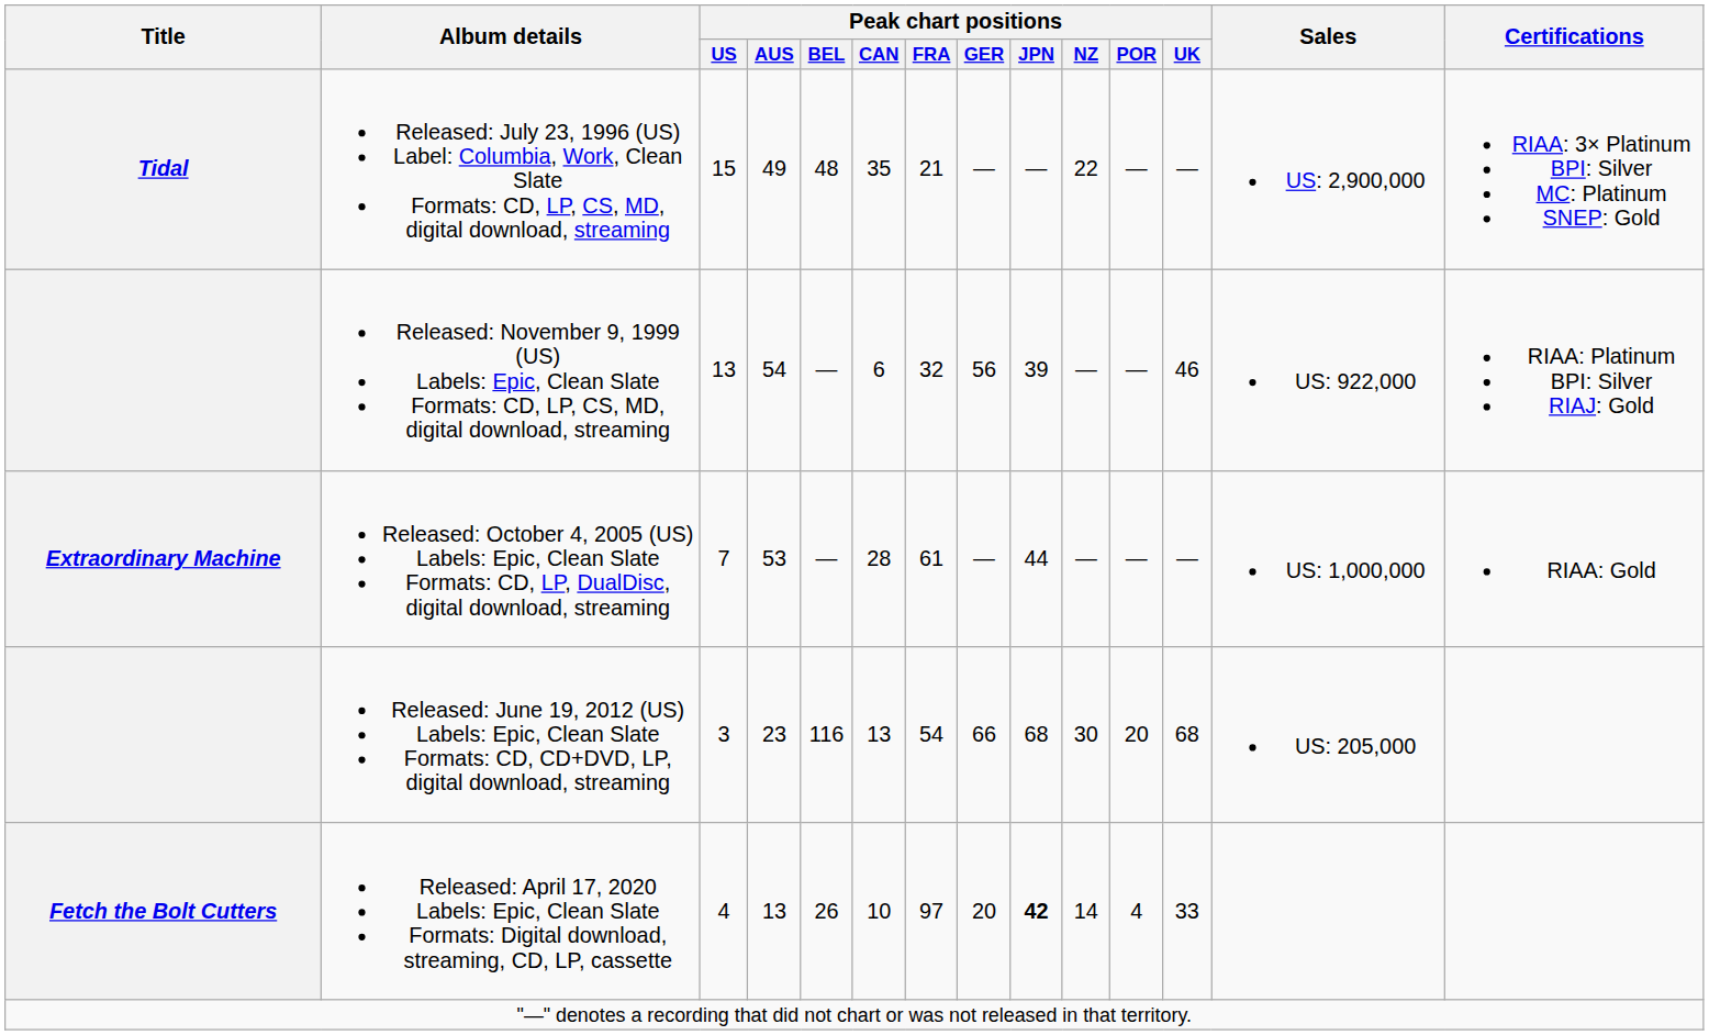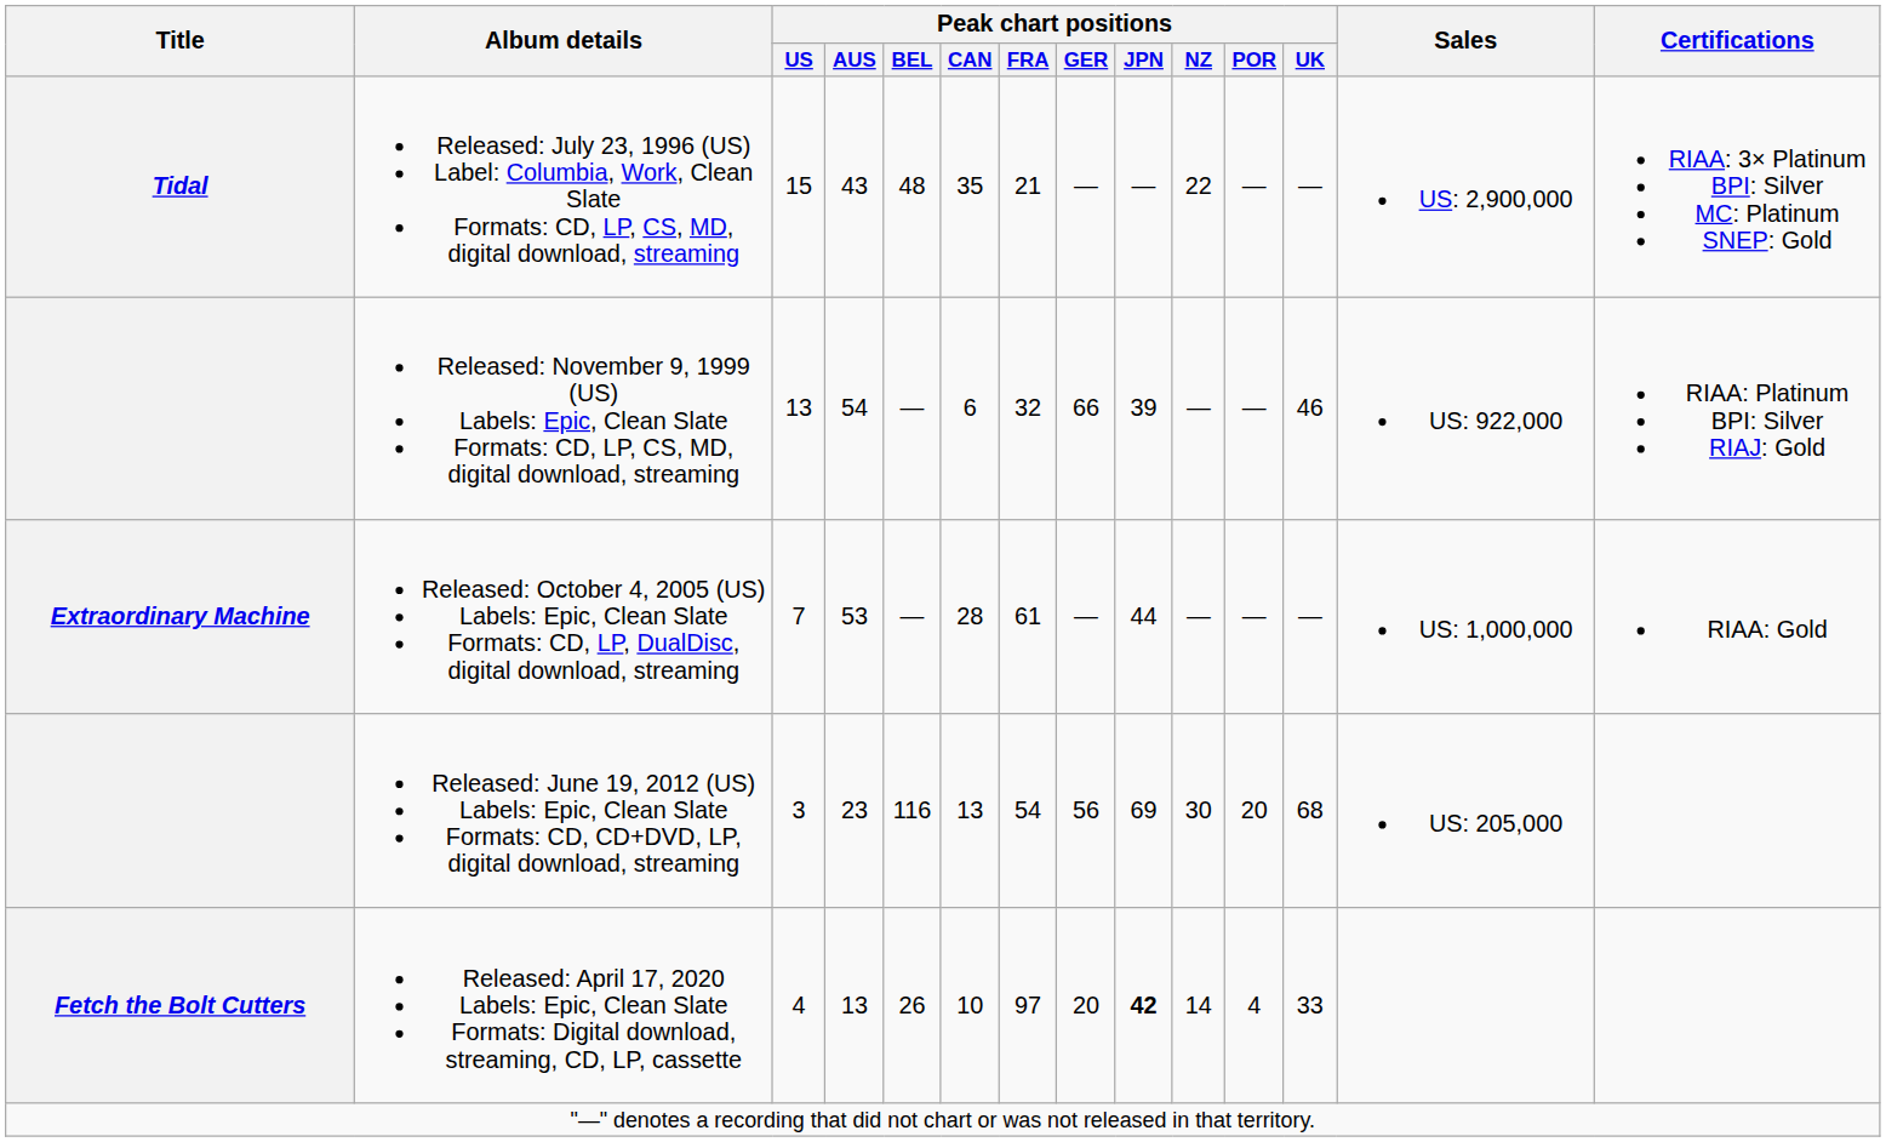row 3 | Peak chart positions / AUS: 49 -> 43
row 4 | Peak chart positions / GER: 56 -> 66
row 6 | Peak chart positions / GER: 66 -> 56
row 6 | Peak chart positions / JPN: 68 -> 69
